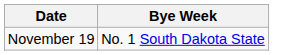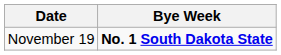November 19 | Bye Week: normal -> bold
